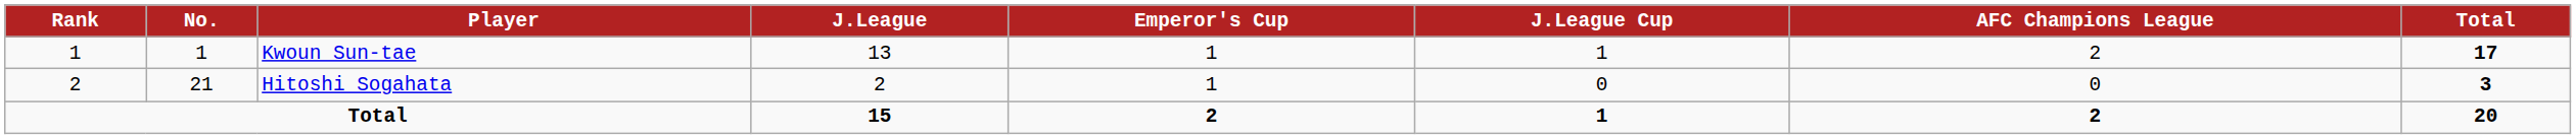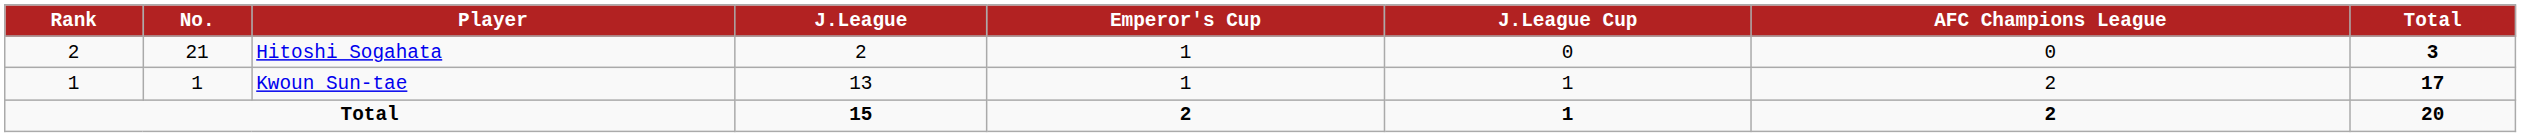rows swapped: Kwoun Sun-tae <-> Hitoshi Sogahata
